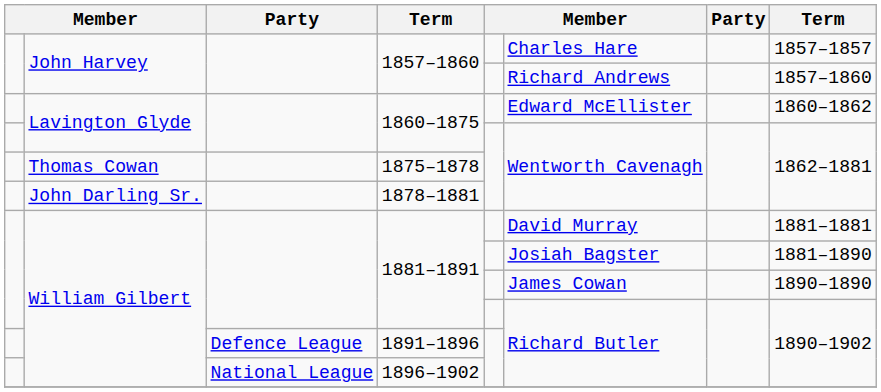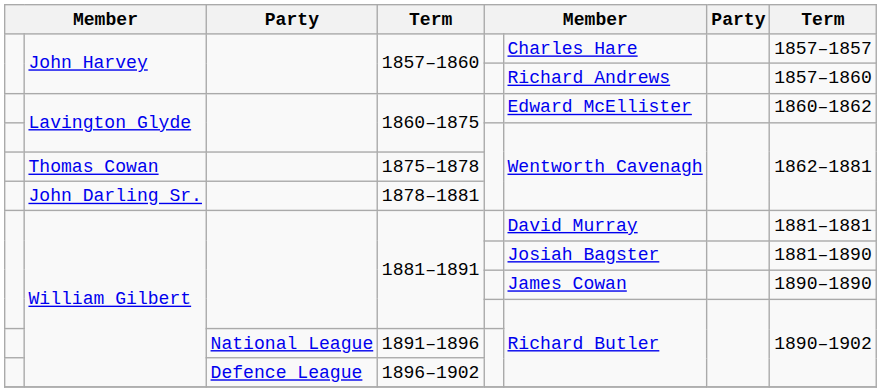1891–1896 | column 3: Defence League -> National League
1896–1902 | column 3: National League -> Defence League
